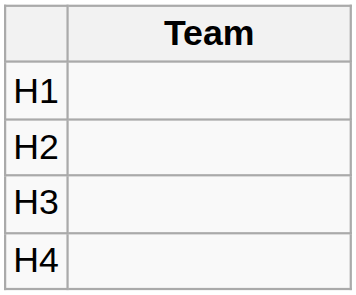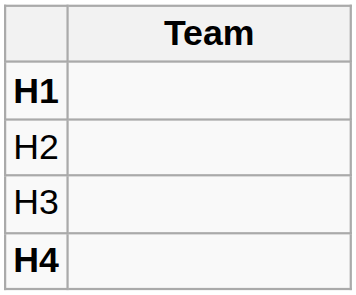H1 | column 1: normal -> bold
H4 | column 1: normal -> bold
